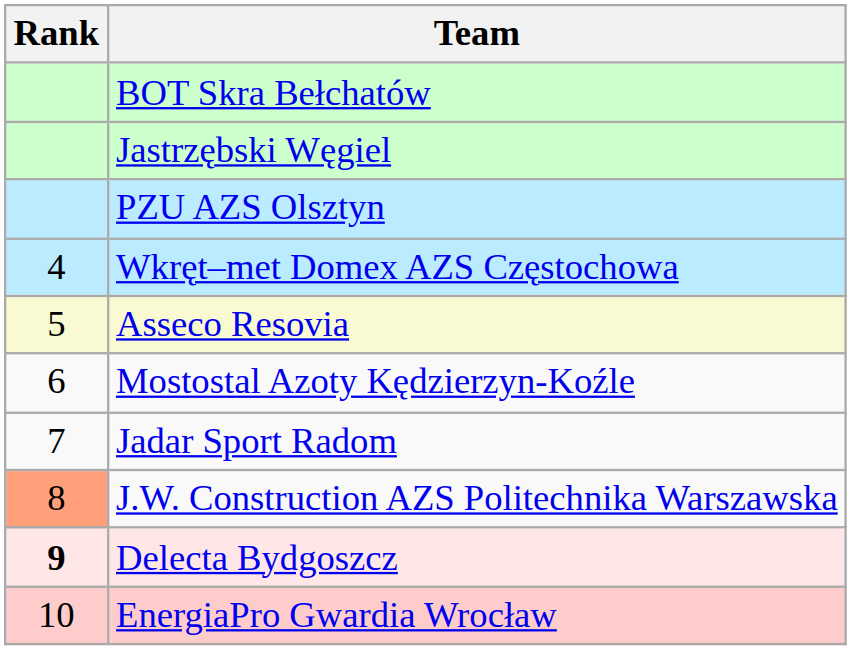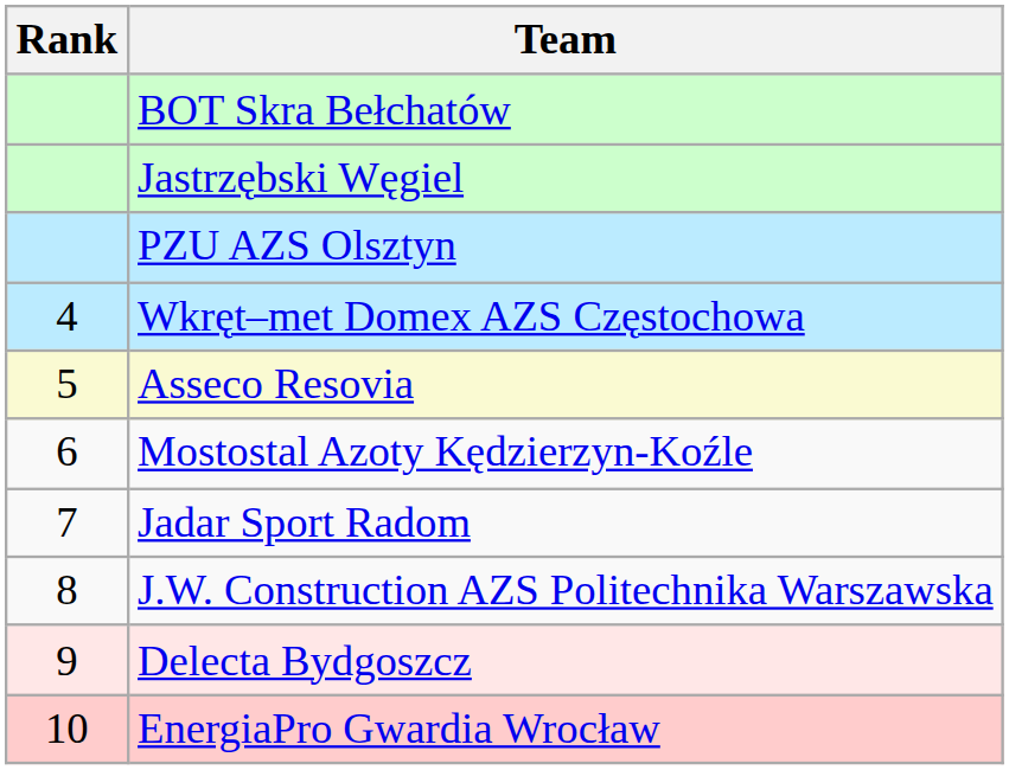J.W. Construction AZS Politechnika Warszawska | Rank: lightsalmon background -> no background
Delecta Bydgoszcz | Rank: bold -> normal
